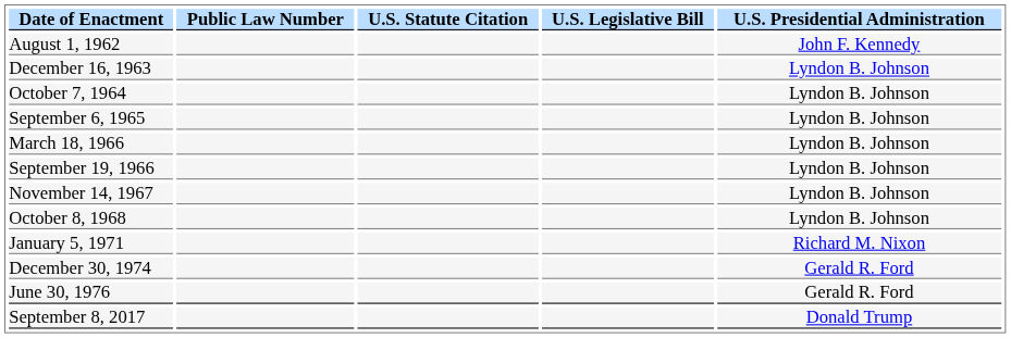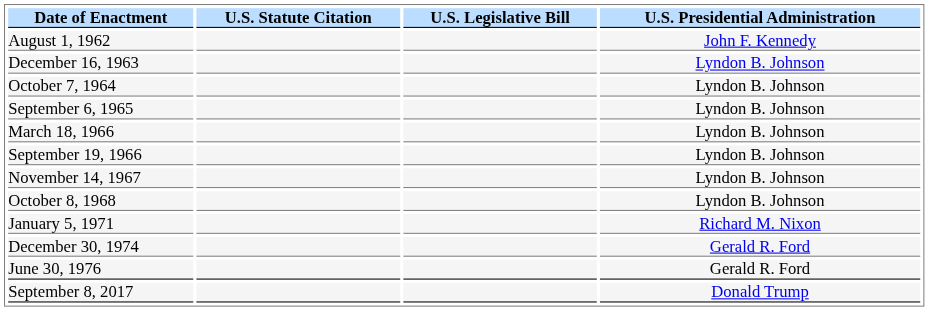- column: Public Law Number
